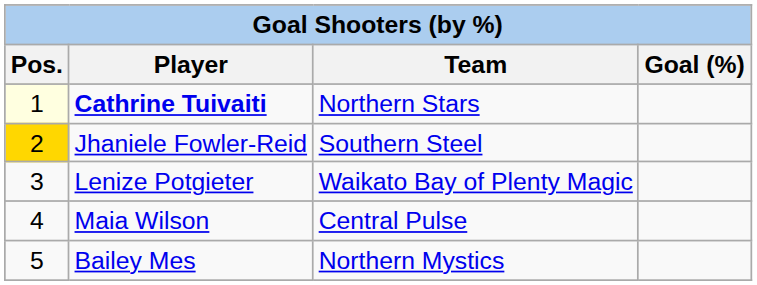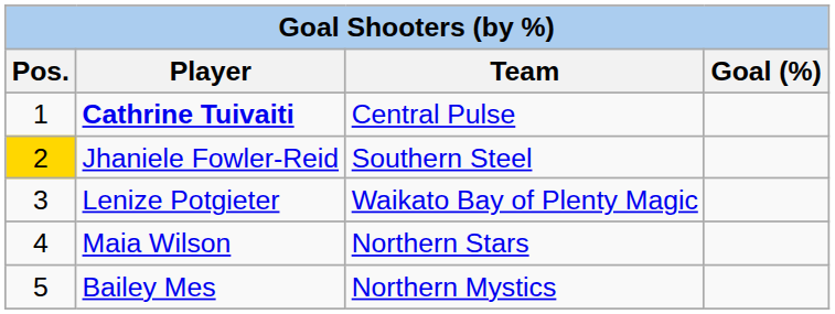Cathrine Tuivaiti | Pos.: lightyellow background -> no background
Cathrine Tuivaiti | Team: Northern Stars -> Central Pulse
Maia Wilson | Team: Central Pulse -> Northern Stars
